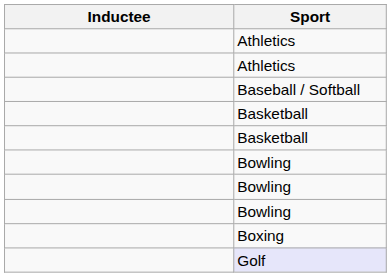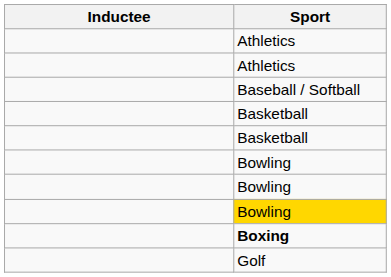row 9 | Sport: no background -> gold background
row 10 | Sport: normal -> bold
row 11 | Sport: lavender background -> no background
